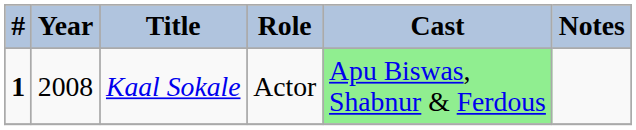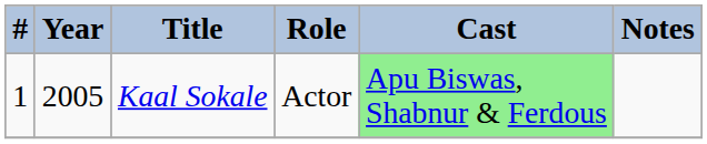Kaal Sokale | #: bold -> normal
Kaal Sokale | Year: 2008 -> 2005
